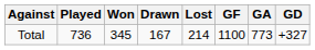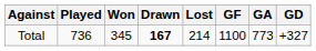row 2 | Drawn: normal -> bold
